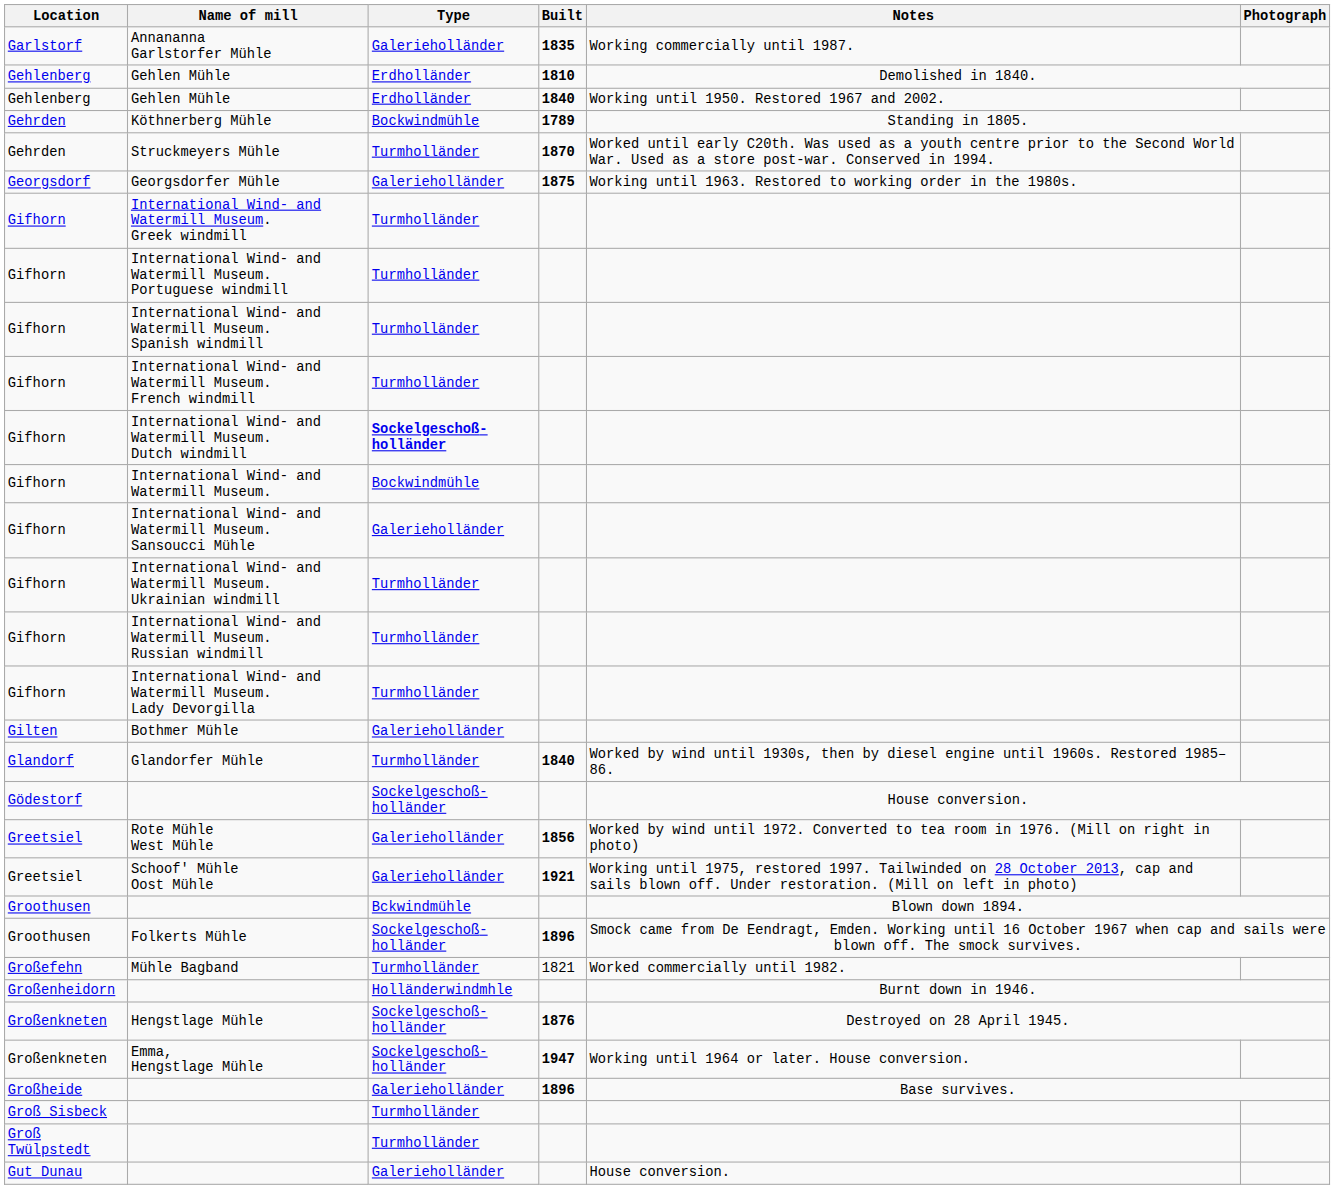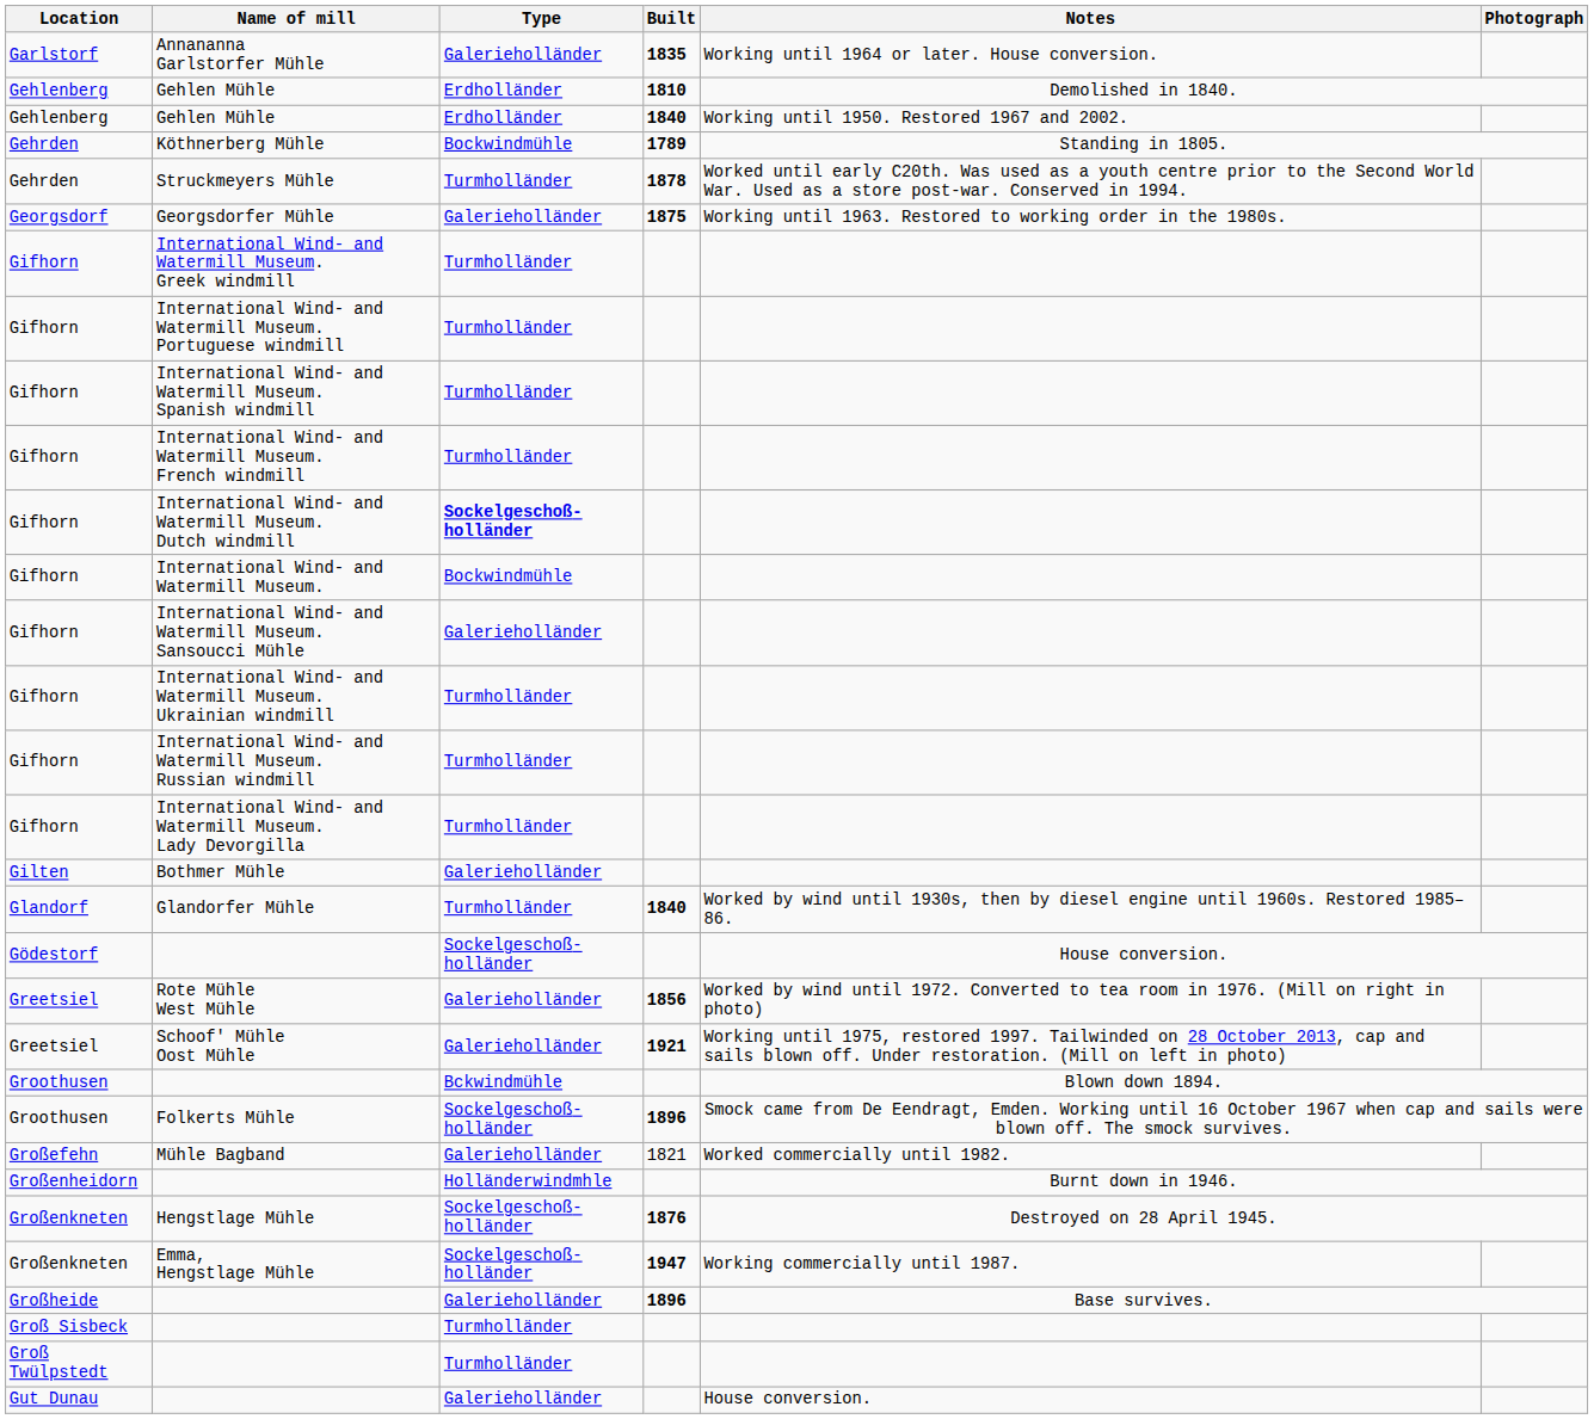Annananna Garlstorfer Mühle | Notes: Working commercially until 1987. -> Working until 1964 or later. House conversion.
Struckmeyers Mühle | Built: 1870 -> 1878
Mühle Bagband | Type: Turmholländer -> Galerieholländer
Emma, Hengstlage Mühle | Notes: Working until 1964 or later. House conversion. -> Working commercially until 1987.
